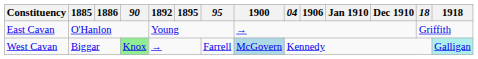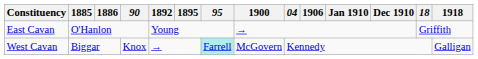West Cavan | 90: lightgreen background -> no background
West Cavan | 95: no background -> paleturquoise background
West Cavan | 1900: lightblue background -> no background
West Cavan | 1918: paleturquoise background -> no background
